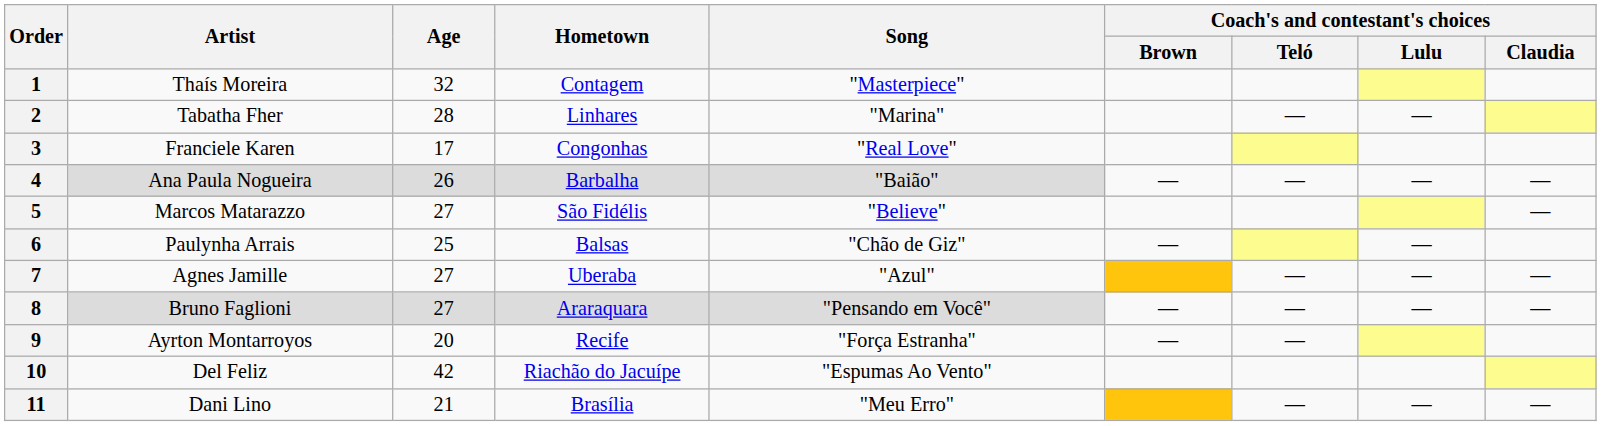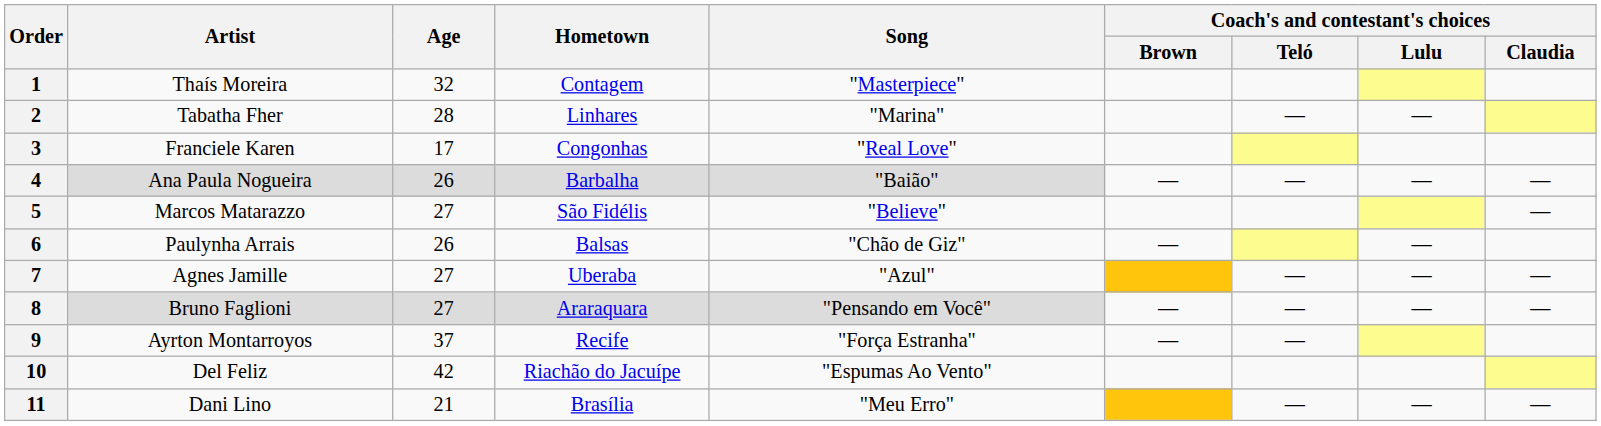6 | Age: 25 -> 26
9 | Age: 20 -> 37
